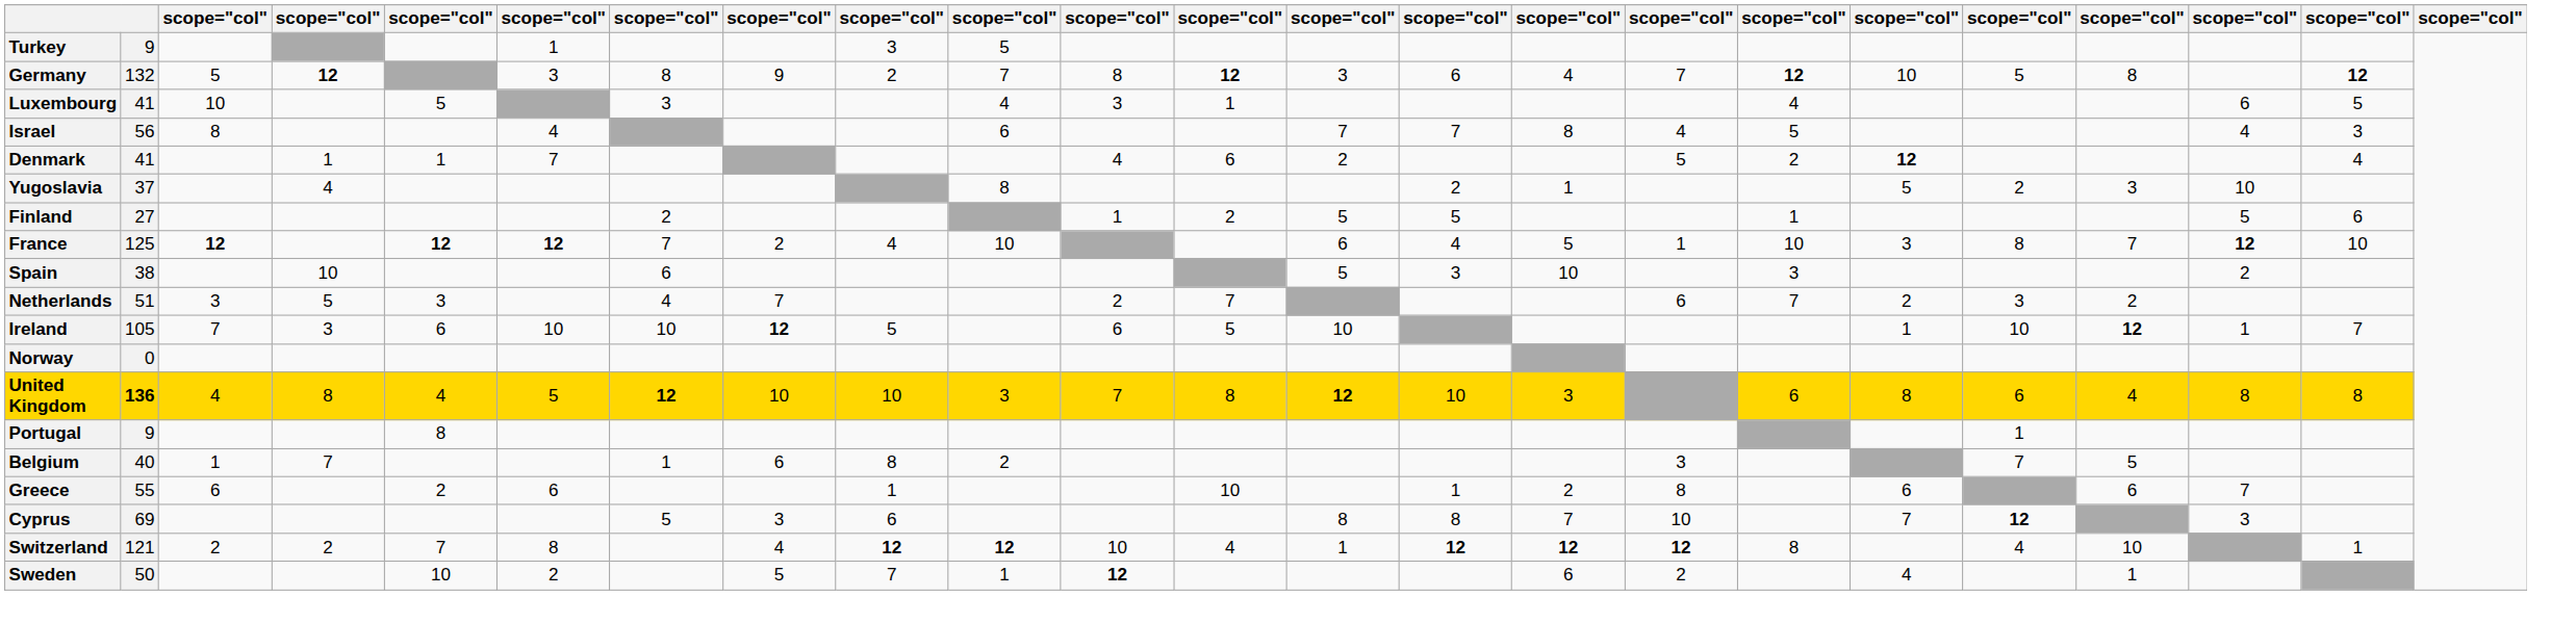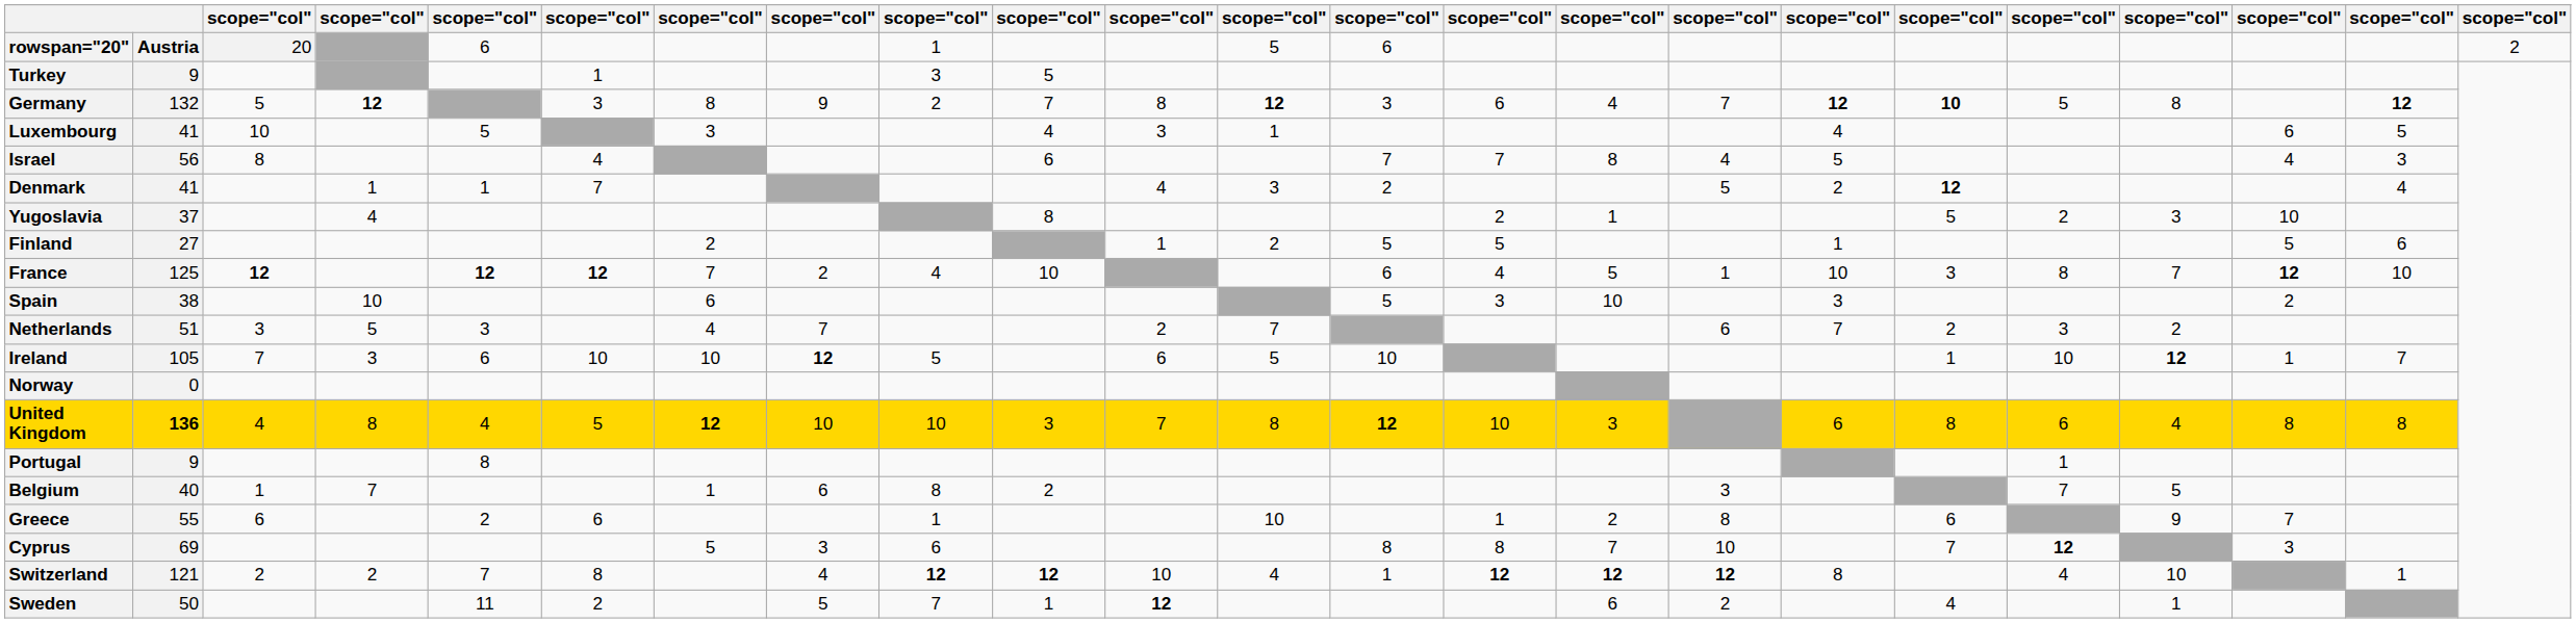+ row: rowspan="20" | Austria | 20 | 6 | 1 | 5 | 6 | 2
Germany | column 18: normal -> bold
Denmark | column 12: 6 -> 3
Greece | column 20: 6 -> 9
Sweden | column 5: 10 -> 11
